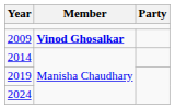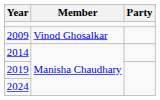2009 | Member: bold -> normal
